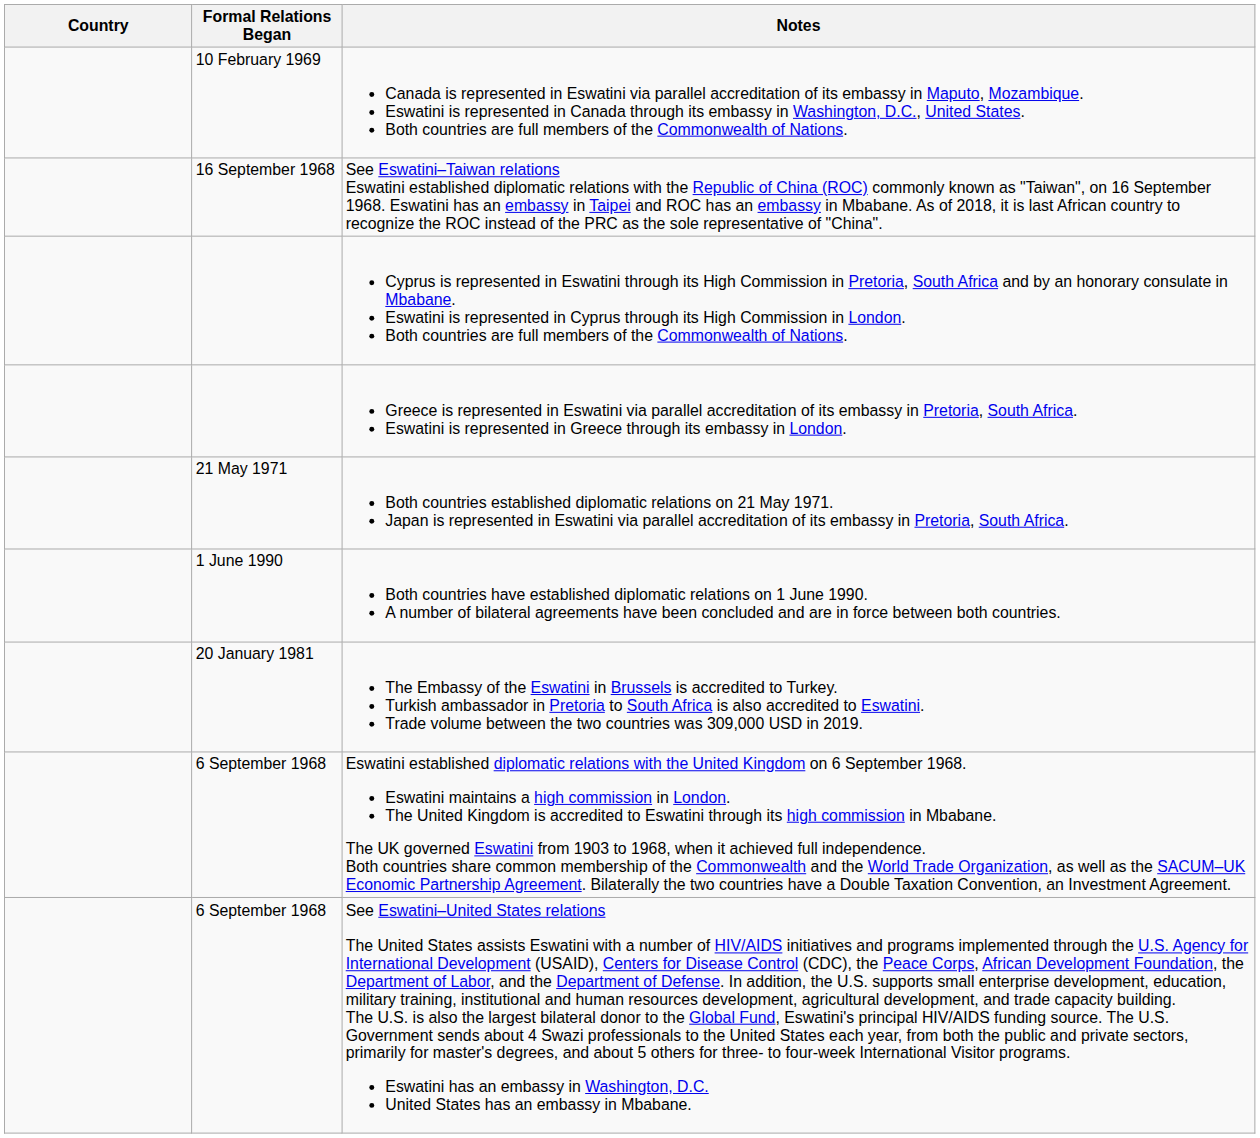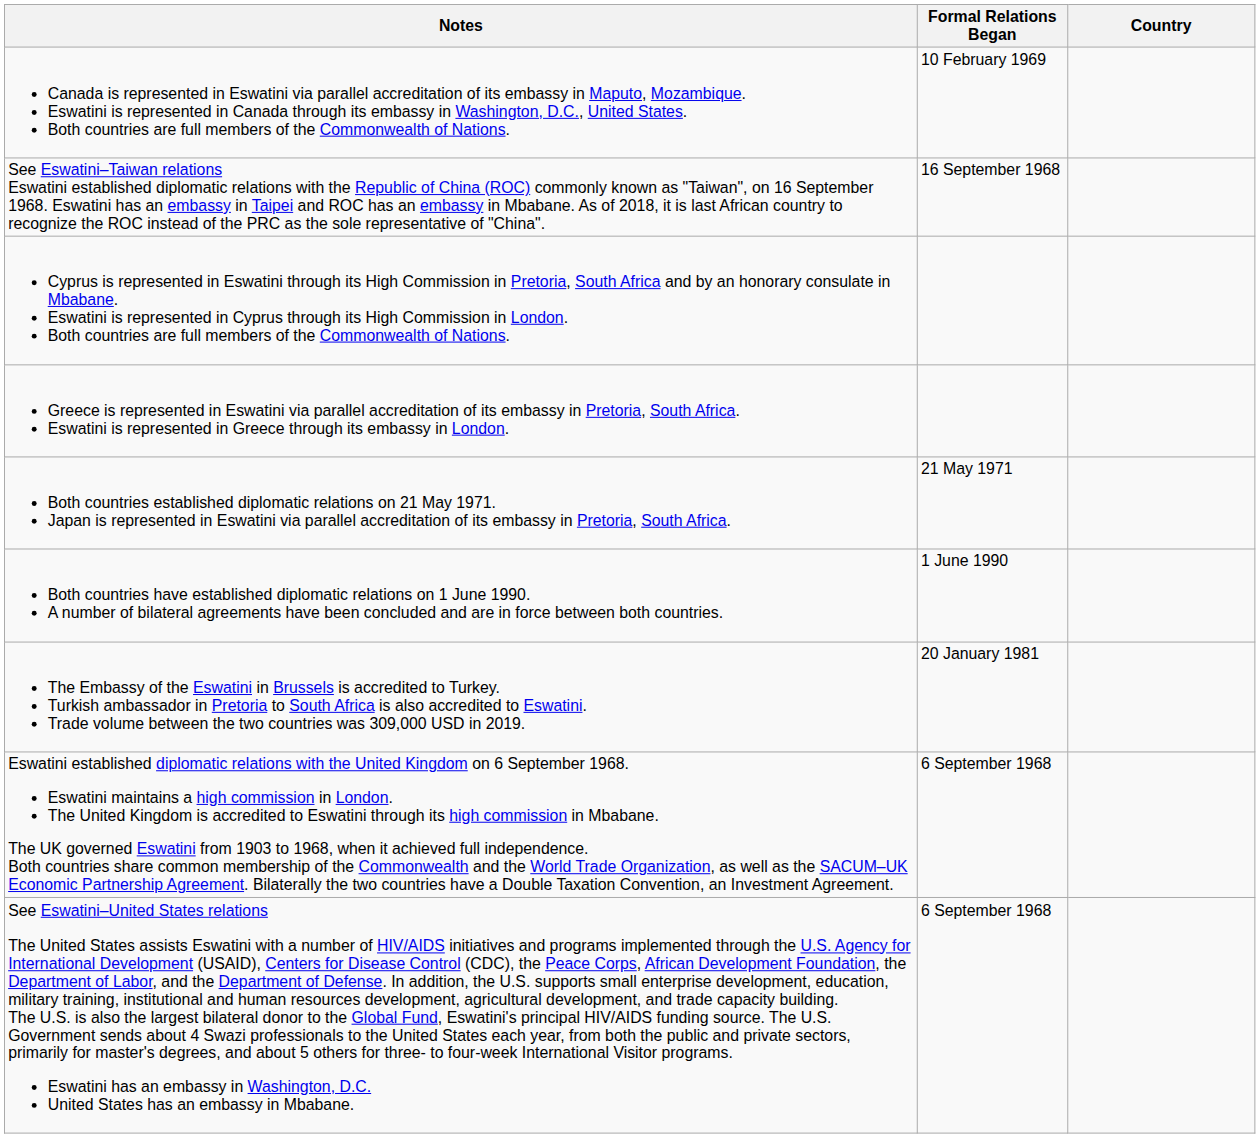columns swapped: Country <-> Notes
